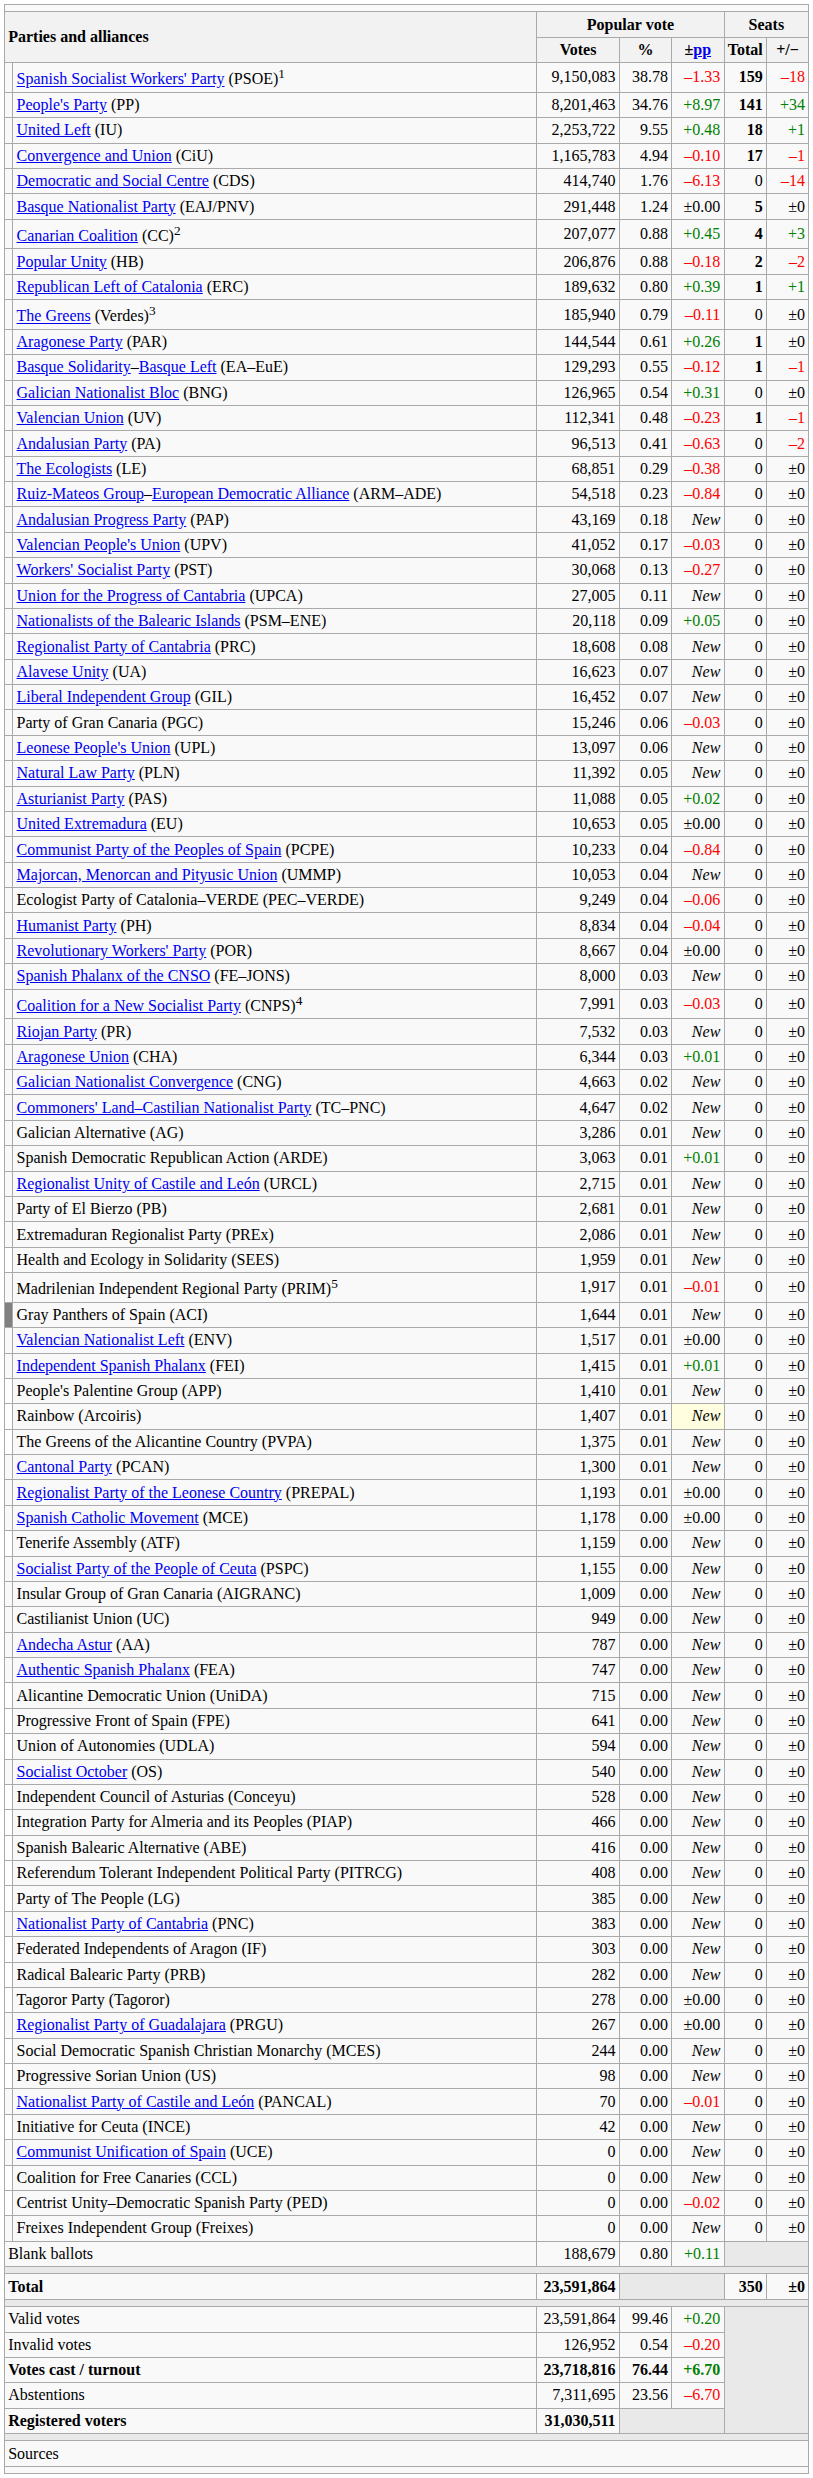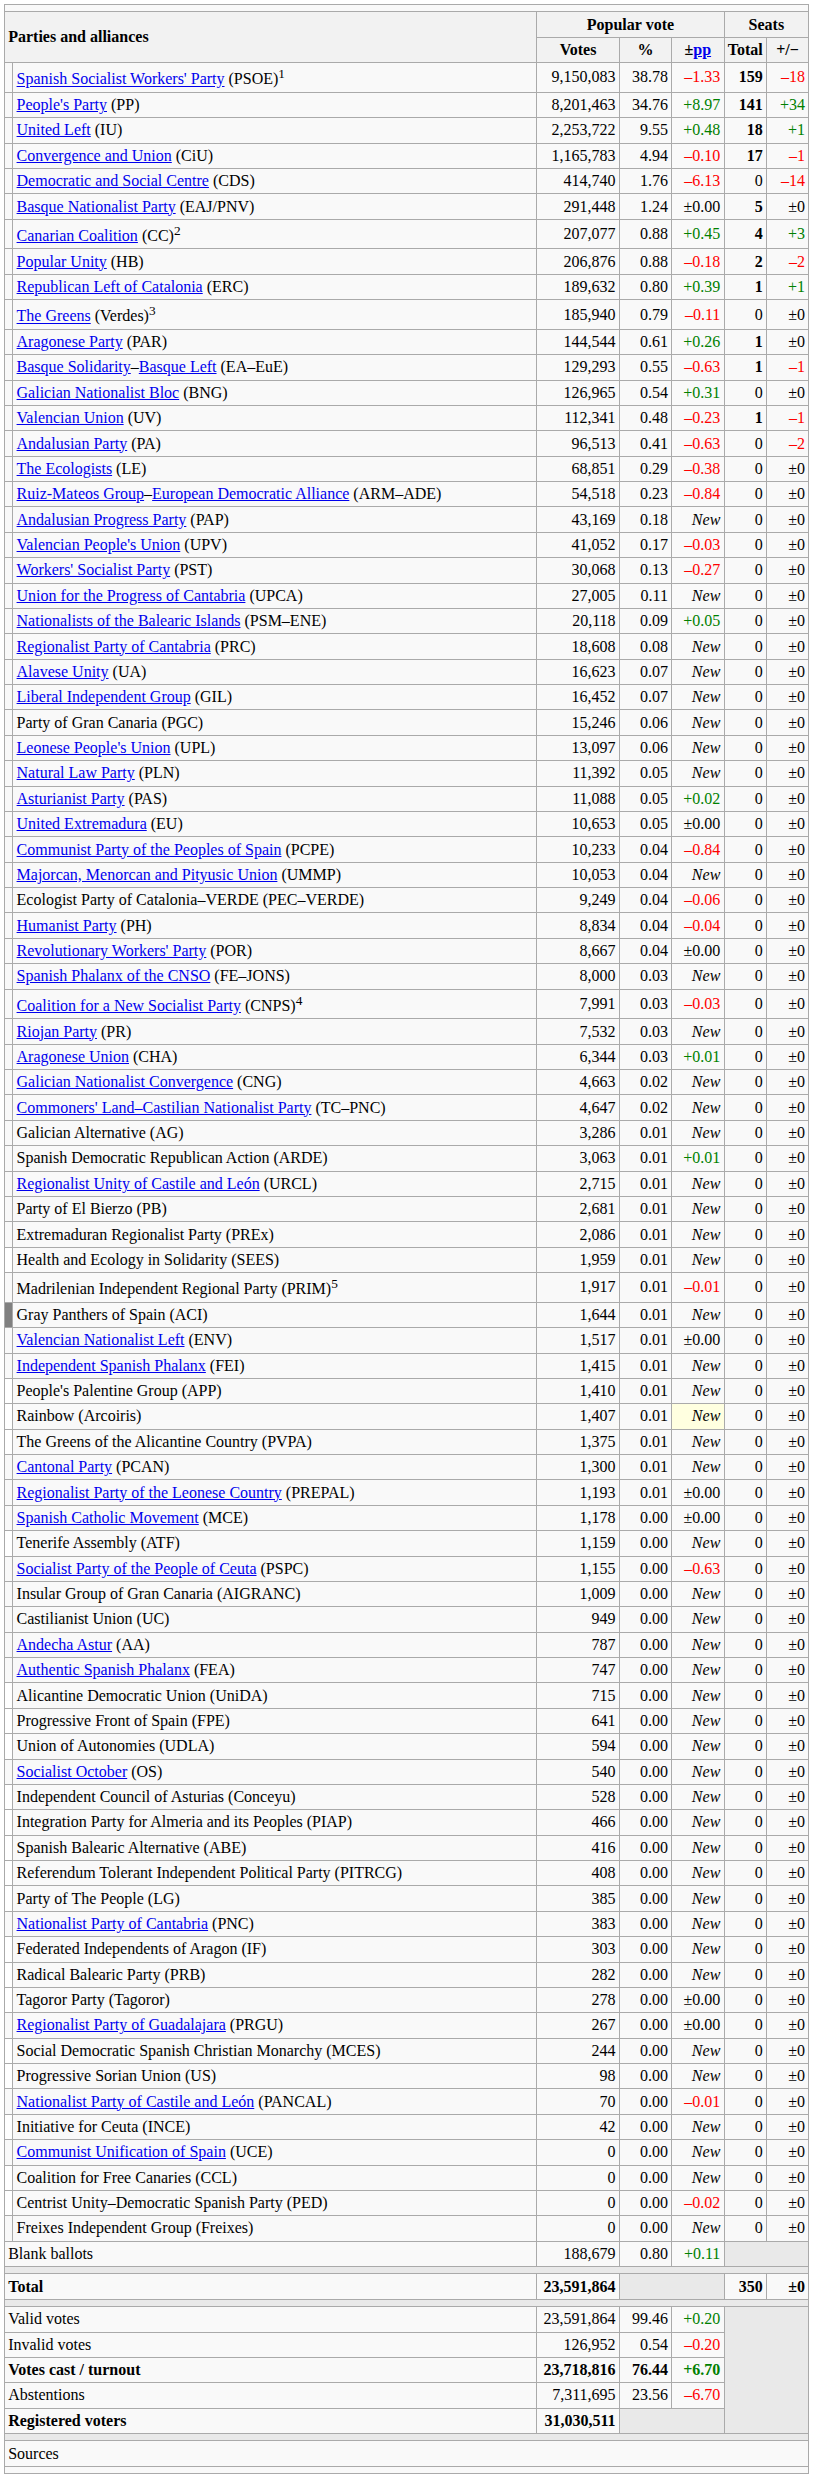Basque Solidarity–Basque Left (EA–EuE) | column 5: –0.12 -> –0.63
Party of Gran Canaria (PGC) | column 5: –0.03 -> New
Independent Spanish Phalanx (FEI) | column 5: +0.01 -> New
Socialist Party of the People of Ceuta (PSPC) | column 5: New -> –0.63
